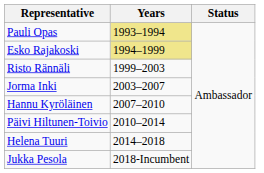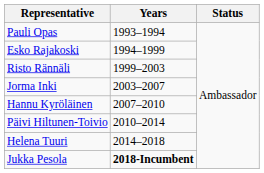Pauli Opas | Years: khaki background -> no background
Esko Rajakoski | Years: khaki background -> no background
Jukka Pesola | Years: normal -> bold
